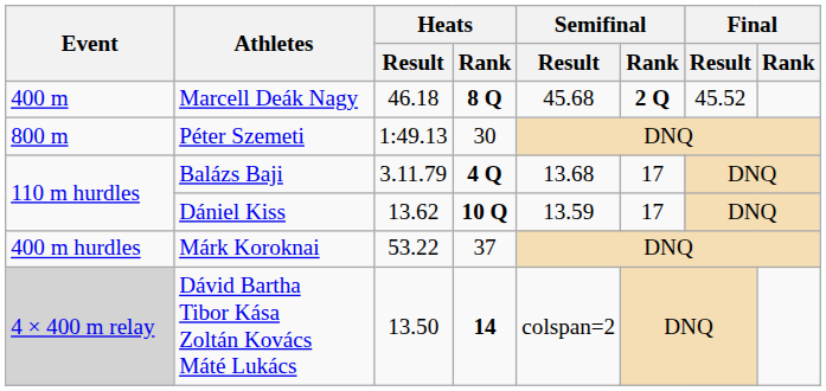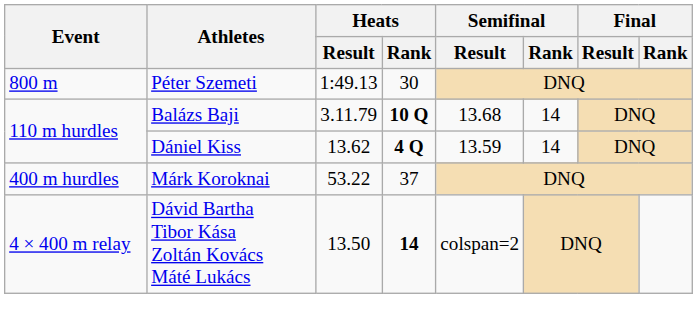- row: 400 m | Marcell Deák Nagy | 46.18 | 8 Q | 45.68 | 2 Q | 45.52
Balázs Baji | Heats / Rank: 4 Q -> 10 Q
Balázs Baji | Semifinal / Rank: 17 -> 14
Dániel Kiss | Heats / Rank: 10 Q -> 4 Q
Dániel Kiss | Semifinal / Rank: 17 -> 14
Dávid Bartha Tibor Kása Zoltán Kovács Máté Lukács | Event: lightgrey background -> no background
